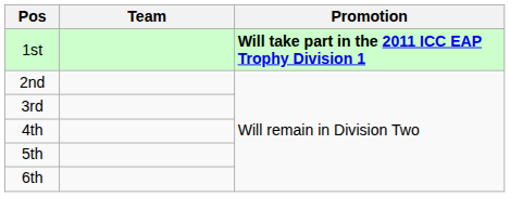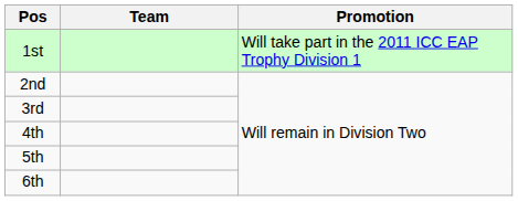1st | Promotion: bold -> normal
